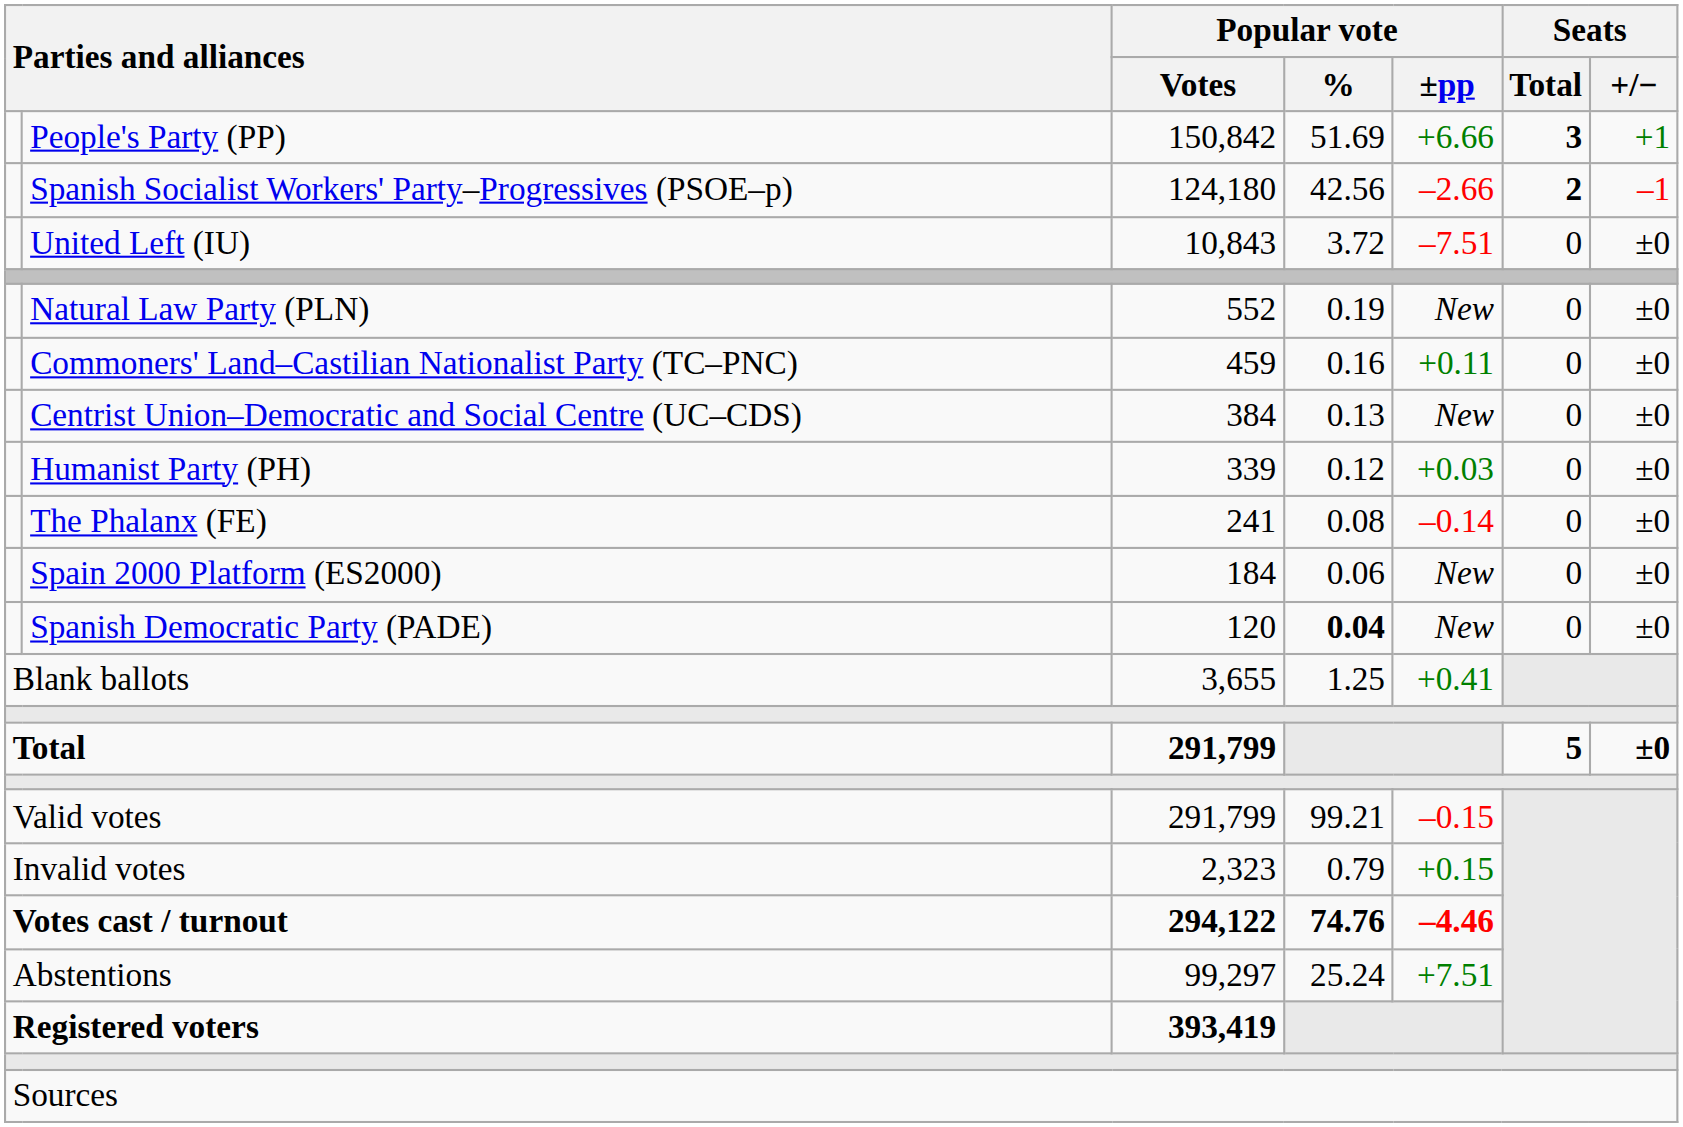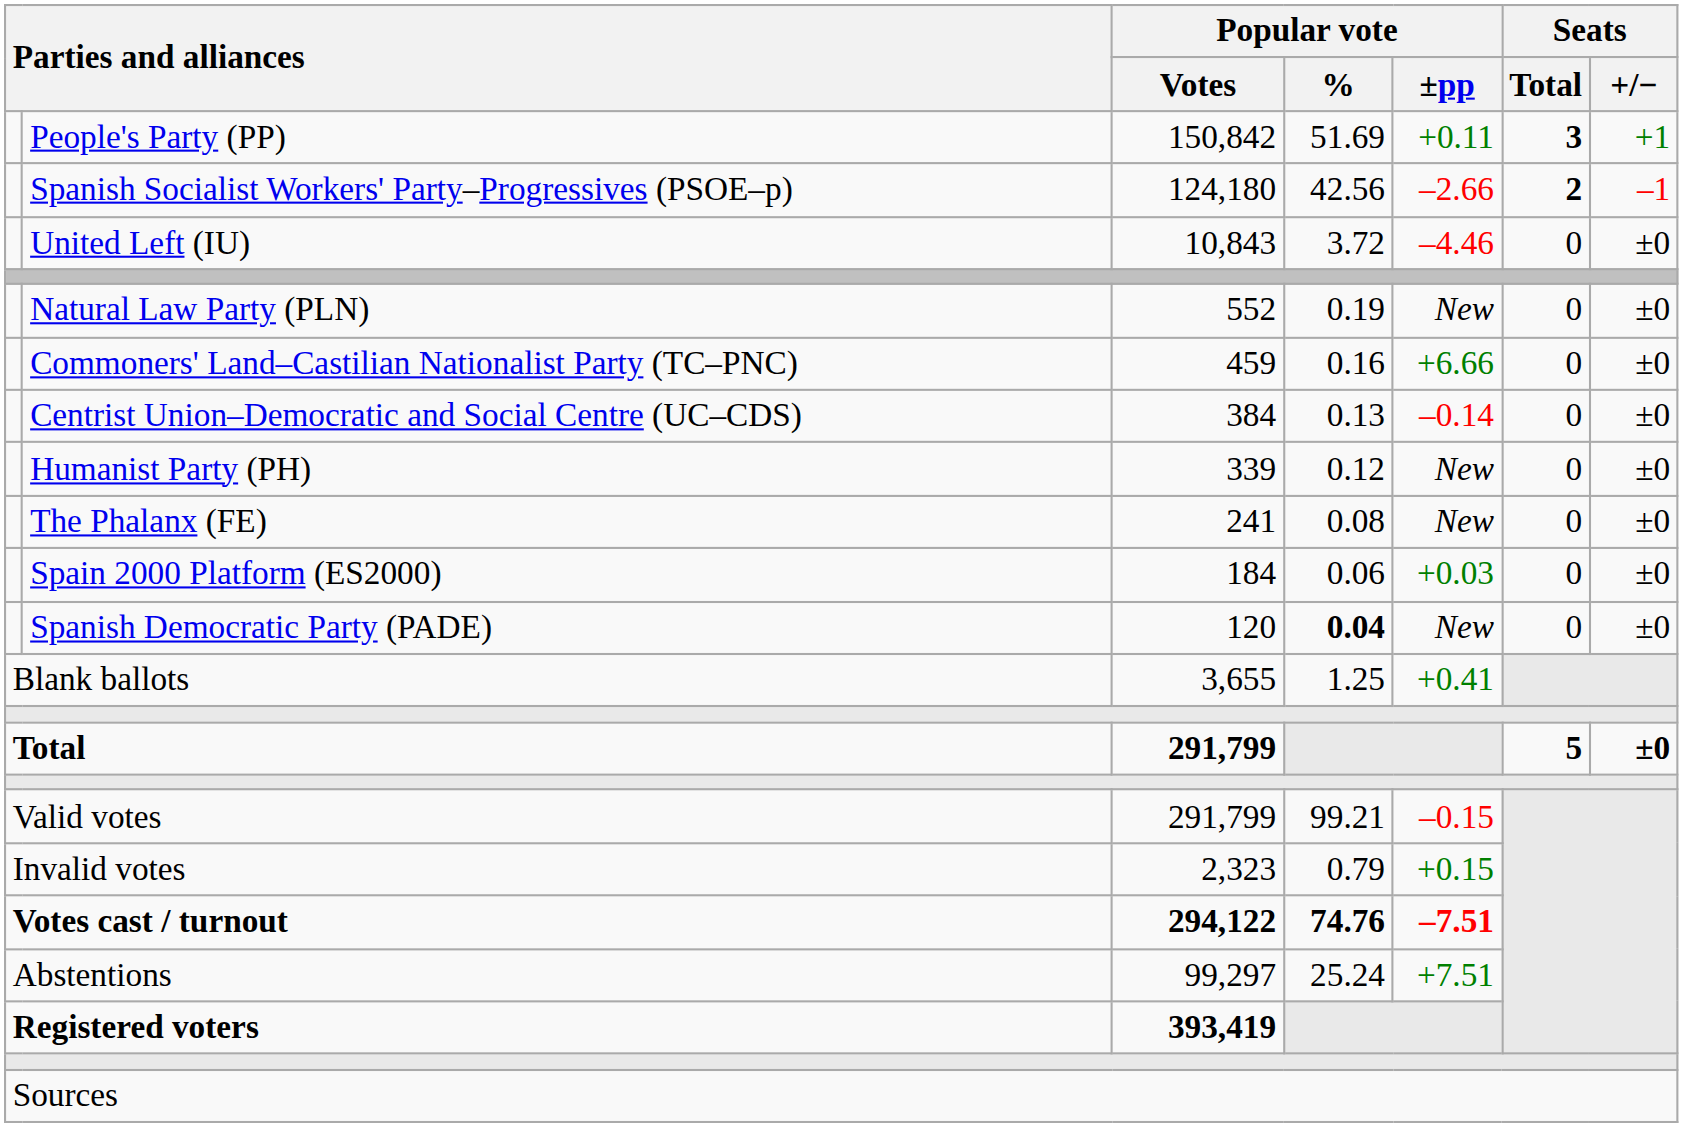People's Party (PP) | Popular vote / ±pp: +6.66 -> +0.11
United Left (IU) | Popular vote / ±pp: –7.51 -> –4.46
Commoners' Land–Castilian Nationalist Party (TC–PNC) | Popular vote / ±pp: +0.11 -> +6.66
Centrist Union–Democratic and Social Centre (UC–CDS) | Popular vote / ±pp: New -> –0.14
Humanist Party (PH) | Popular vote / ±pp: +0.03 -> New
The Phalanx (FE) | Popular vote / ±pp: –0.14 -> New
Spain 2000 Platform (ES2000) | Popular vote / ±pp: New -> +0.03
Votes cast / turnout | Popular vote / ±pp: –4.46 -> –7.51
